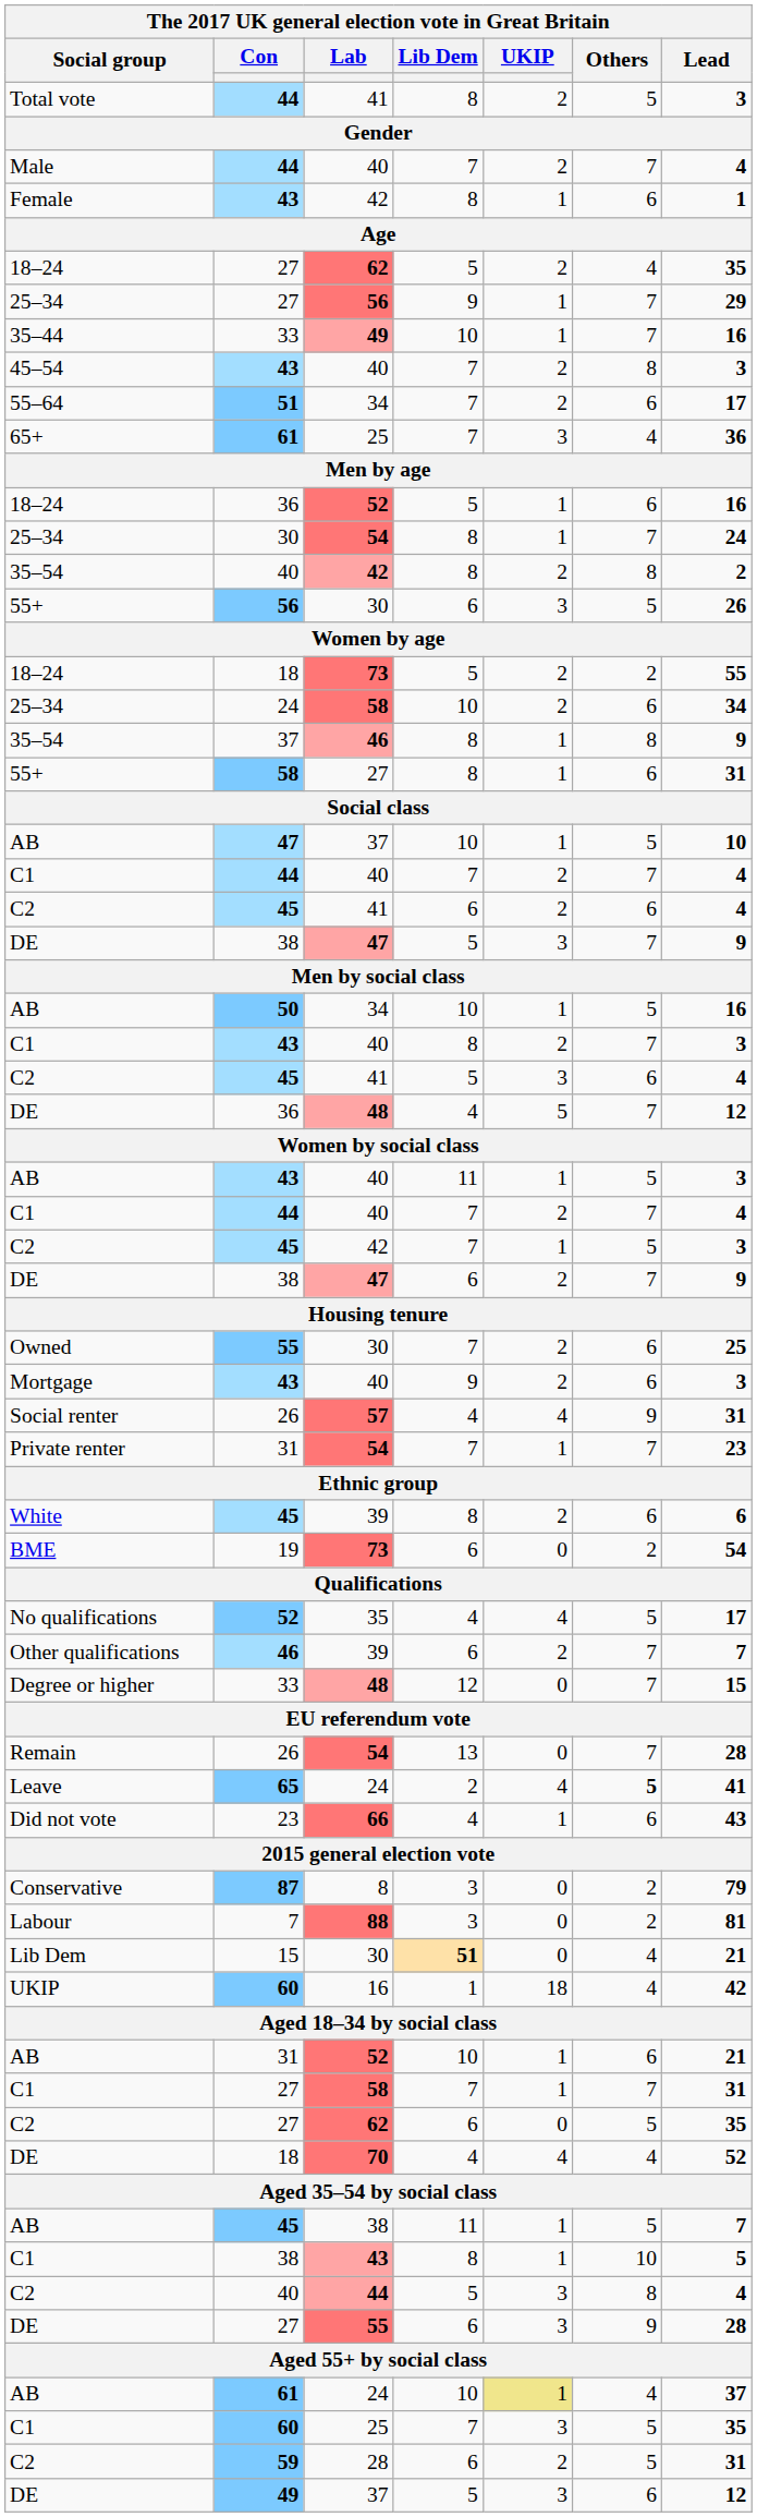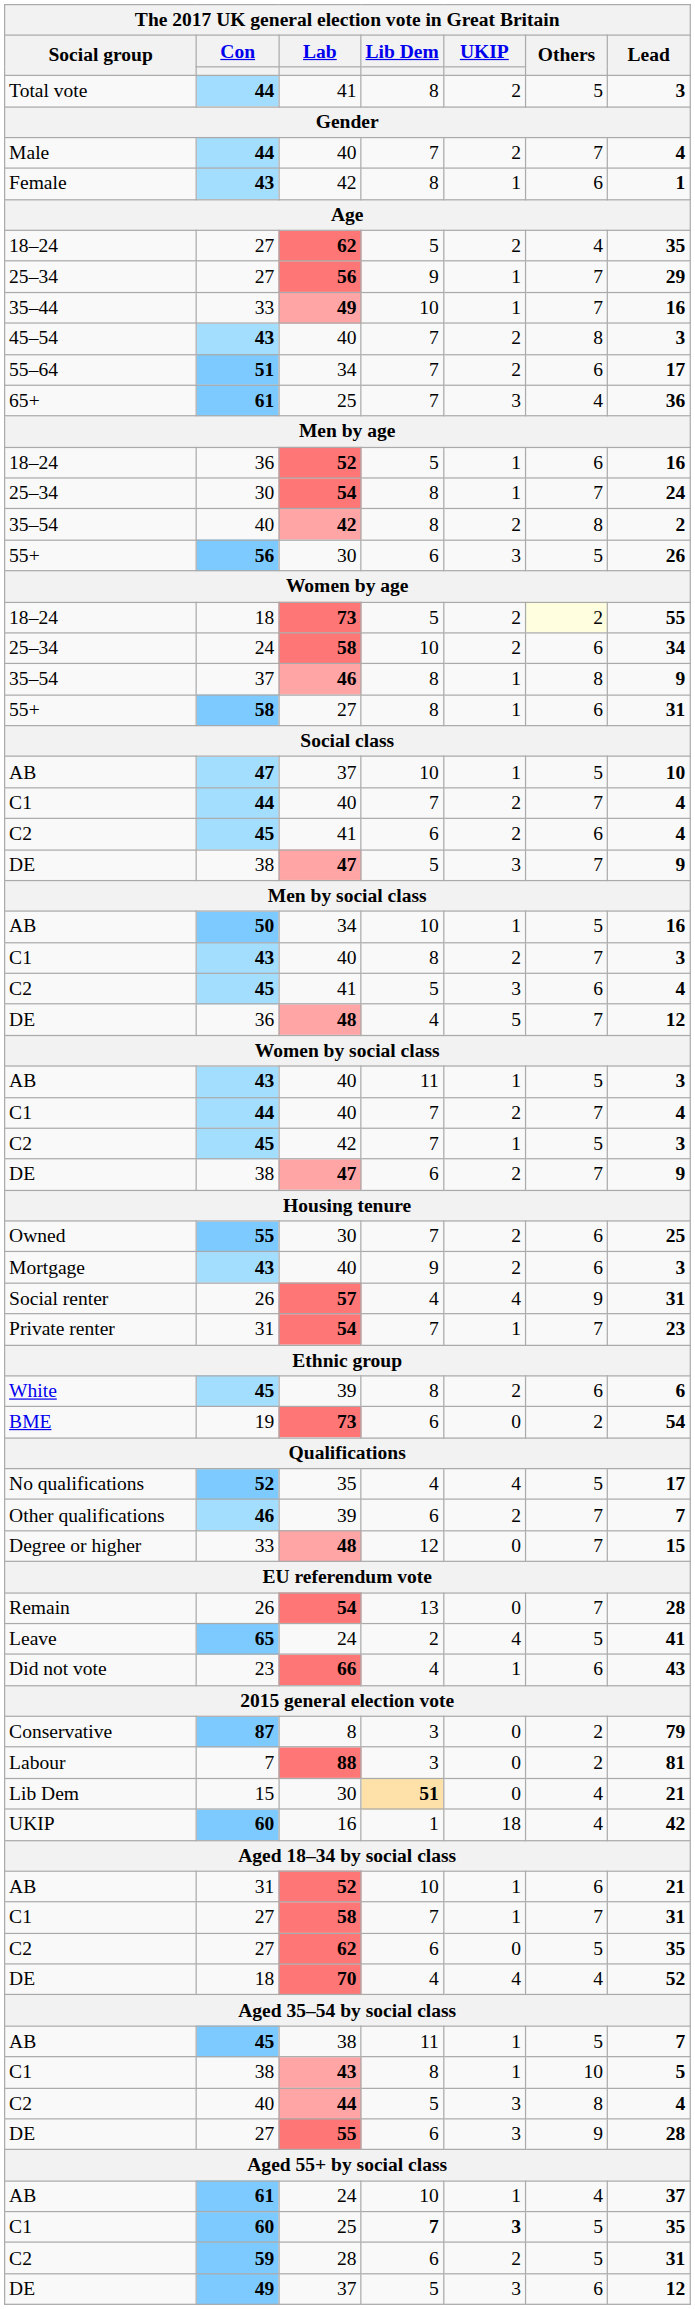18–24 / 18 | Others: no background -> lightyellow background
65 | Others: bold -> normal
AB / 61 | UKIP: khaki background -> no background
C1 / 60 | Lib Dem: normal -> bold
C1 / 60 | UKIP: normal -> bold
